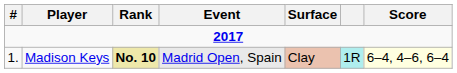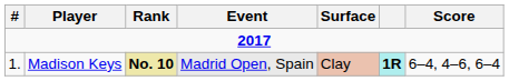Madison Keys | column 6: normal -> bold
Madison Keys | Score: lightyellow background -> no background
